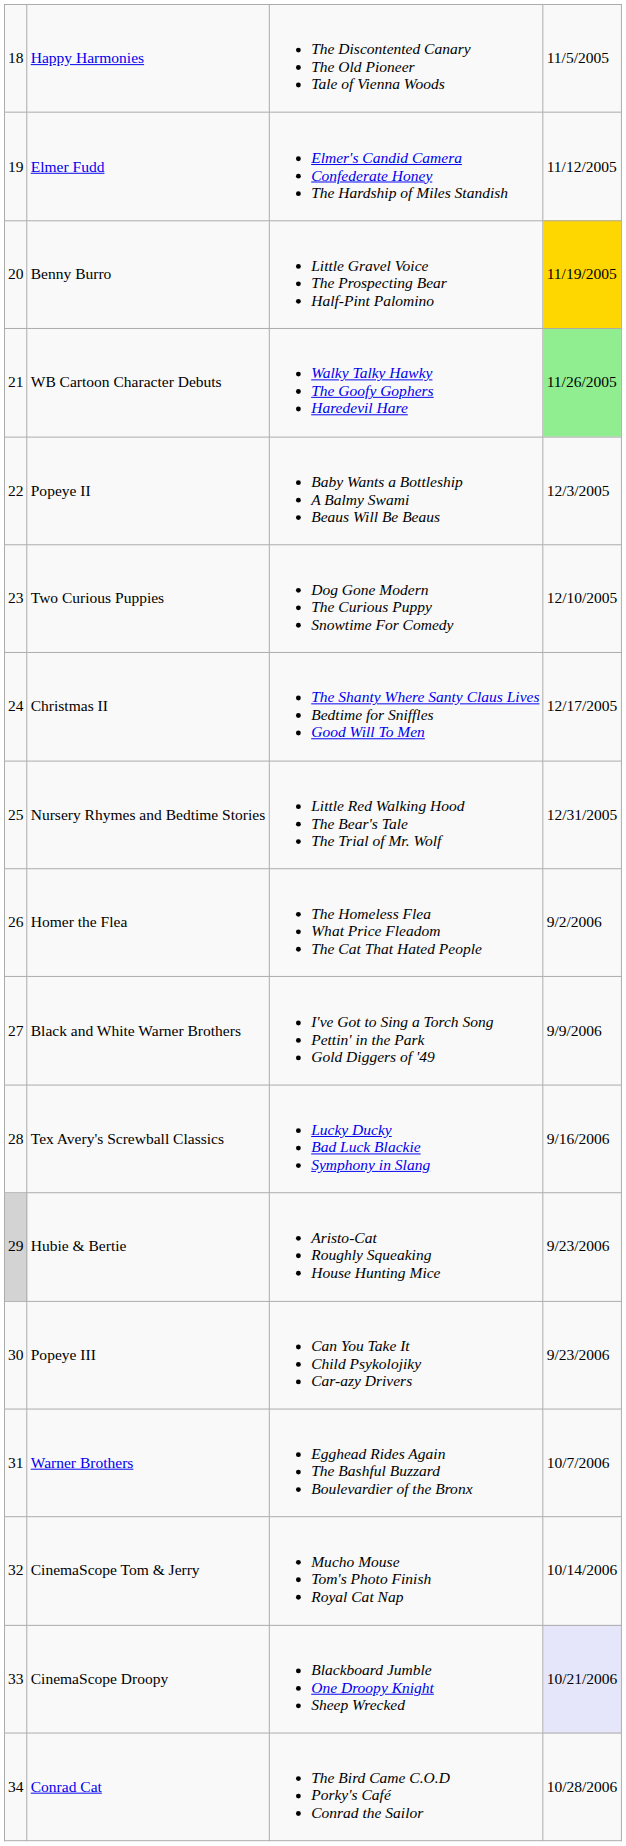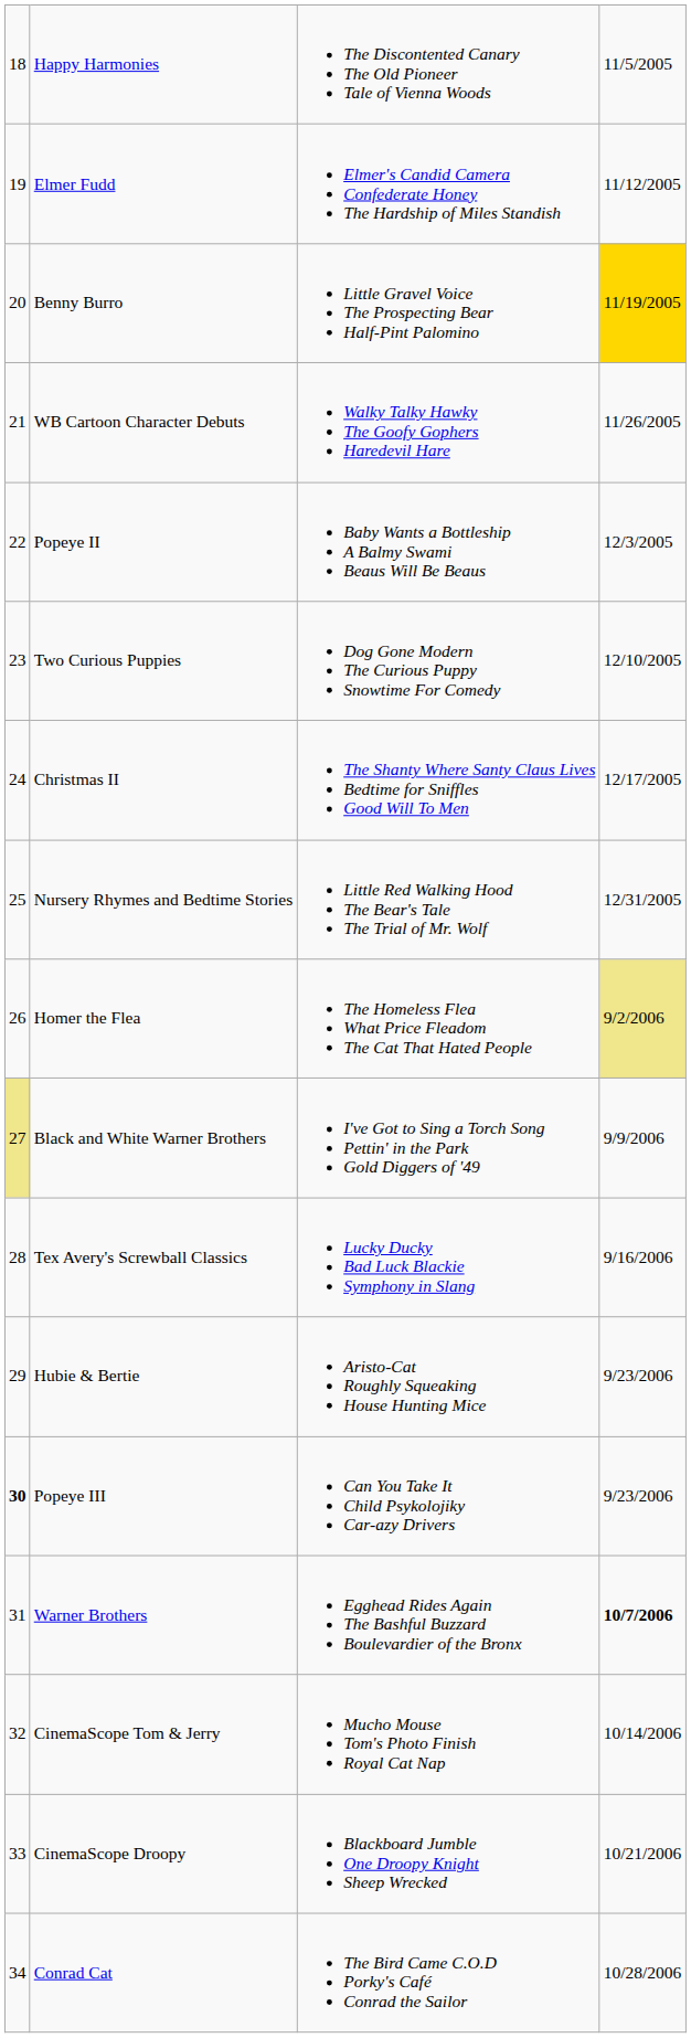WB Cartoon Character Debuts | column 4: lightgreen background -> no background
Homer the Flea | column 4: no background -> khaki background
Black and White Warner Brothers | column 1: no background -> khaki background
Hubie & Bertie | column 1: lightgrey background -> no background
Popeye III | column 1: normal -> bold
Warner Brothers | column 4: normal -> bold
CinemaScope Droopy | column 4: lavender background -> no background
